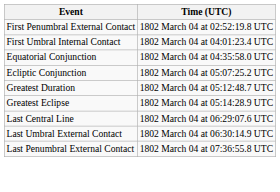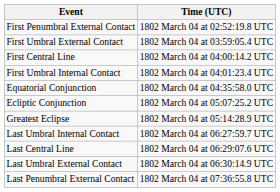+ row: First Umbral External Contact | 1802 March 04 at 03:59:05.4 UTC
+ row: First Central Line | 1802 March 04 at 04:00:14.2 UTC
- row: Greatest Duration | 1802 March 04 at 05:12:48.7 UTC
+ row: Last Umbral Internal Contact | 1802 March 04 at 06:27:59.7 UTC
